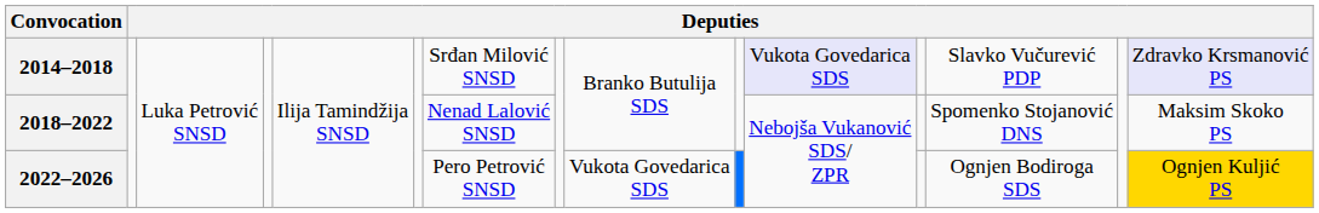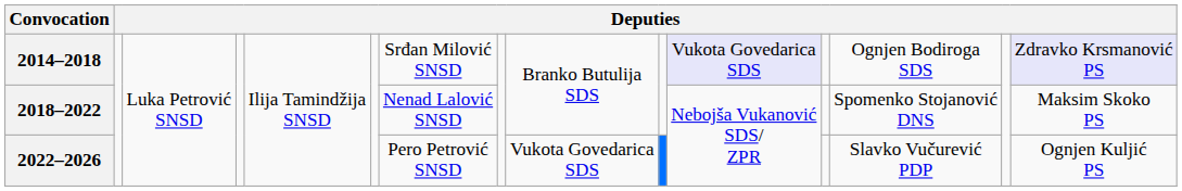2014–2018 | column 13: Slavko Vučurević PDP -> Ognjen Bodiroga SDS
2022–2026 | column 13: Ognjen Bodiroga SDS -> Slavko Vučurević PDP
2022–2026 | column 15: gold background -> no background
